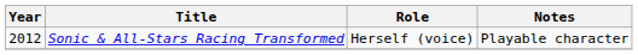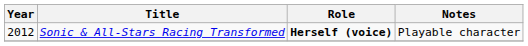row 2 | Role: normal -> bold
